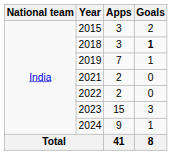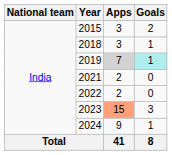2018 | Goals: bold -> normal
2019 | Apps: no background -> lightgrey background
2019 | Goals: no background -> paleturquoise background
2023 | Apps: no background -> lightsalmon background
